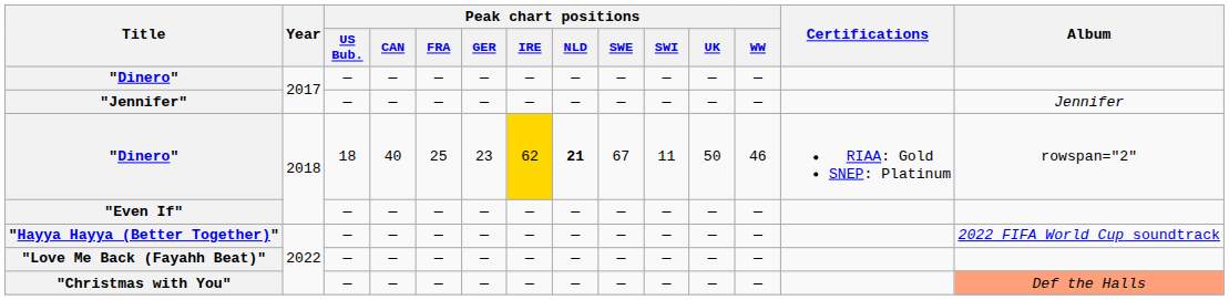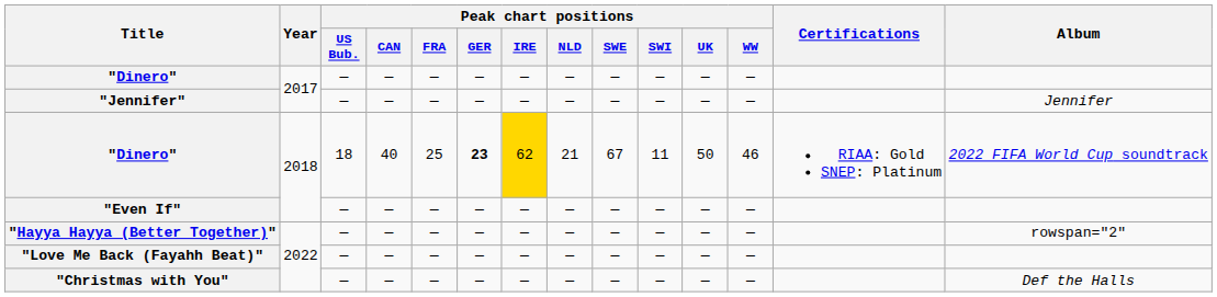"Dinero" / 2018 | Peak chart positions / GER: normal -> bold
"Dinero" / 2018 | Peak chart positions / NLD: bold -> normal
"Dinero" / 2018 | Album: rowspan="2" -> 2022 FIFA World Cup soundtrack
"Hayya Hayya (Better Together)" | Album: 2022 FIFA World Cup soundtrack -> rowspan="2"
"Christmas with You" | Album: lightsalmon background -> no background
